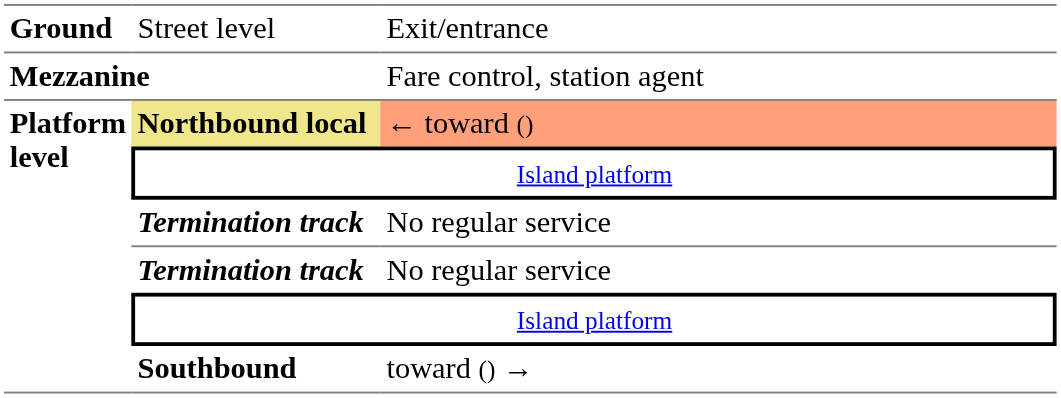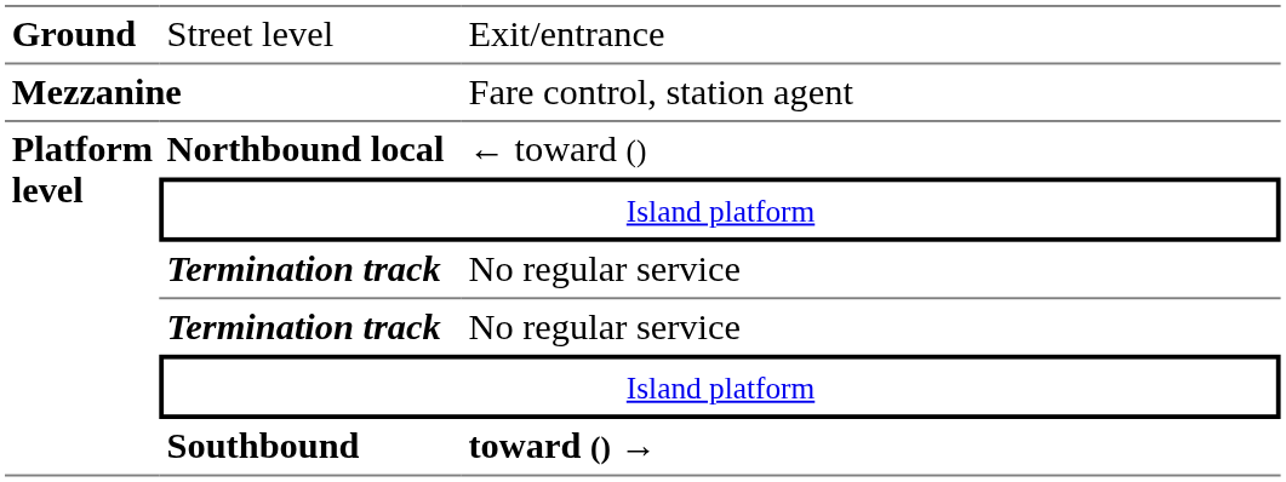Northbound local | column 2: khaki background -> no background
Northbound local | column 3: lightsalmon background -> no background
Southbound | column 3: normal -> bold
